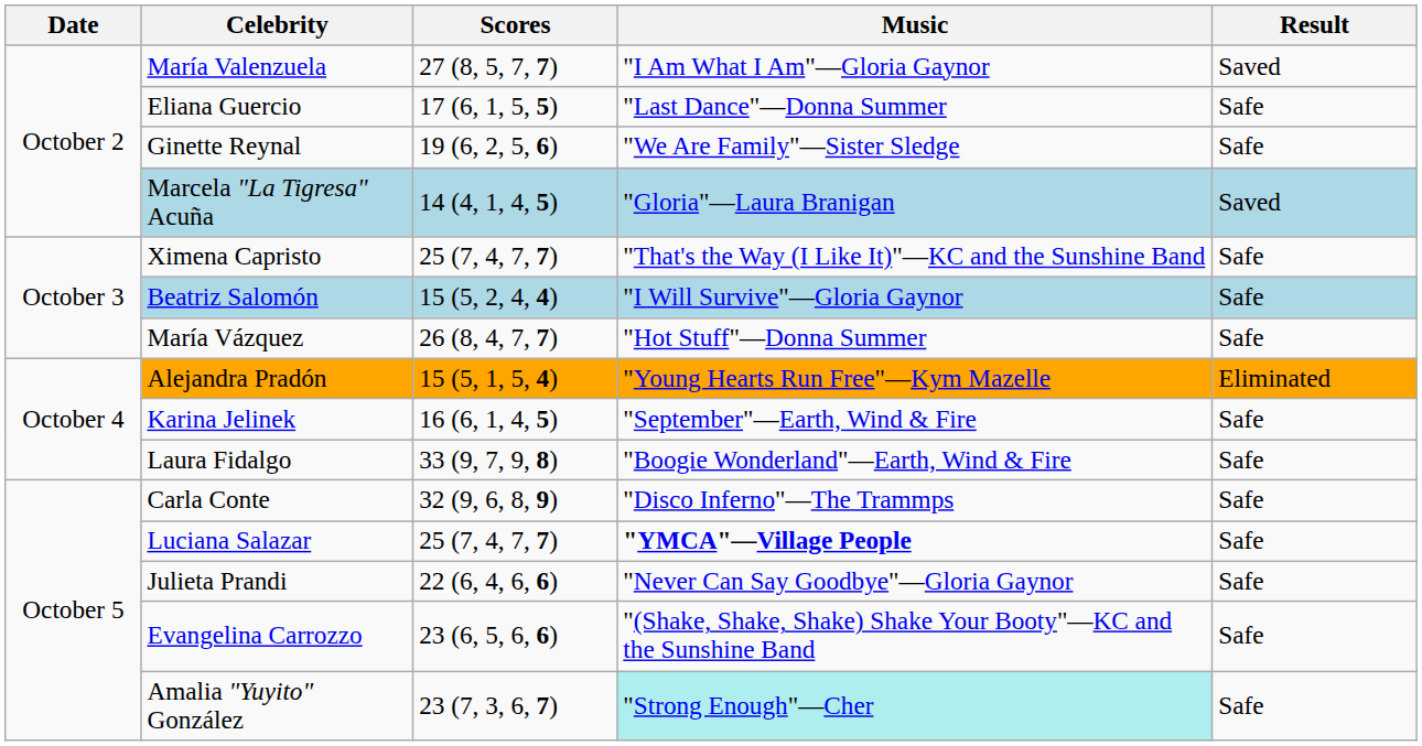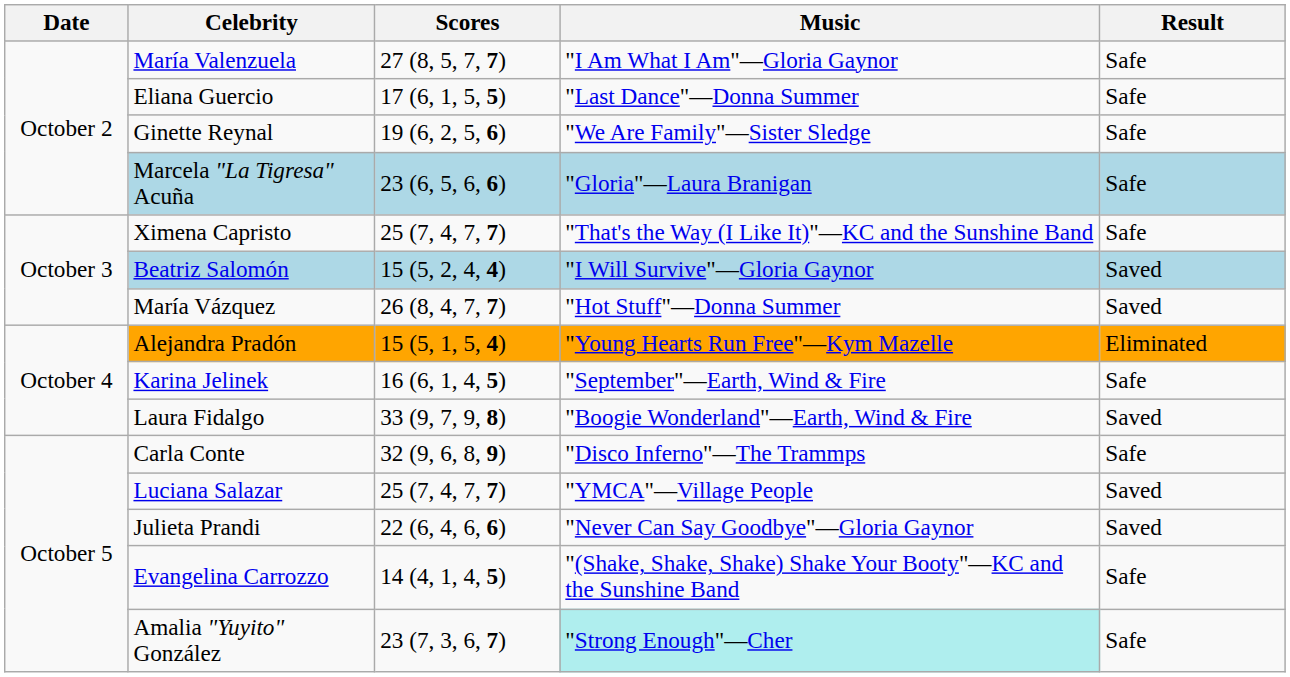María Valenzuela | Result: Saved -> Safe
Marcela "La Tigresa" Acuña | Scores: 14 (4, 1, 4, 5) -> 23 (6, 5, 6, 6)
Marcela "La Tigresa" Acuña | Result: Saved -> Safe
Beatriz Salomón | Result: Safe -> Saved
María Vázquez | Result: Safe -> Saved
Laura Fidalgo | Result: Safe -> Saved
Luciana Salazar | Music: bold -> normal
Luciana Salazar | Result: Safe -> Saved
Julieta Prandi | Result: Safe -> Saved
Evangelina Carrozzo | Scores: 23 (6, 5, 6, 6) -> 14 (4, 1, 4, 5)
